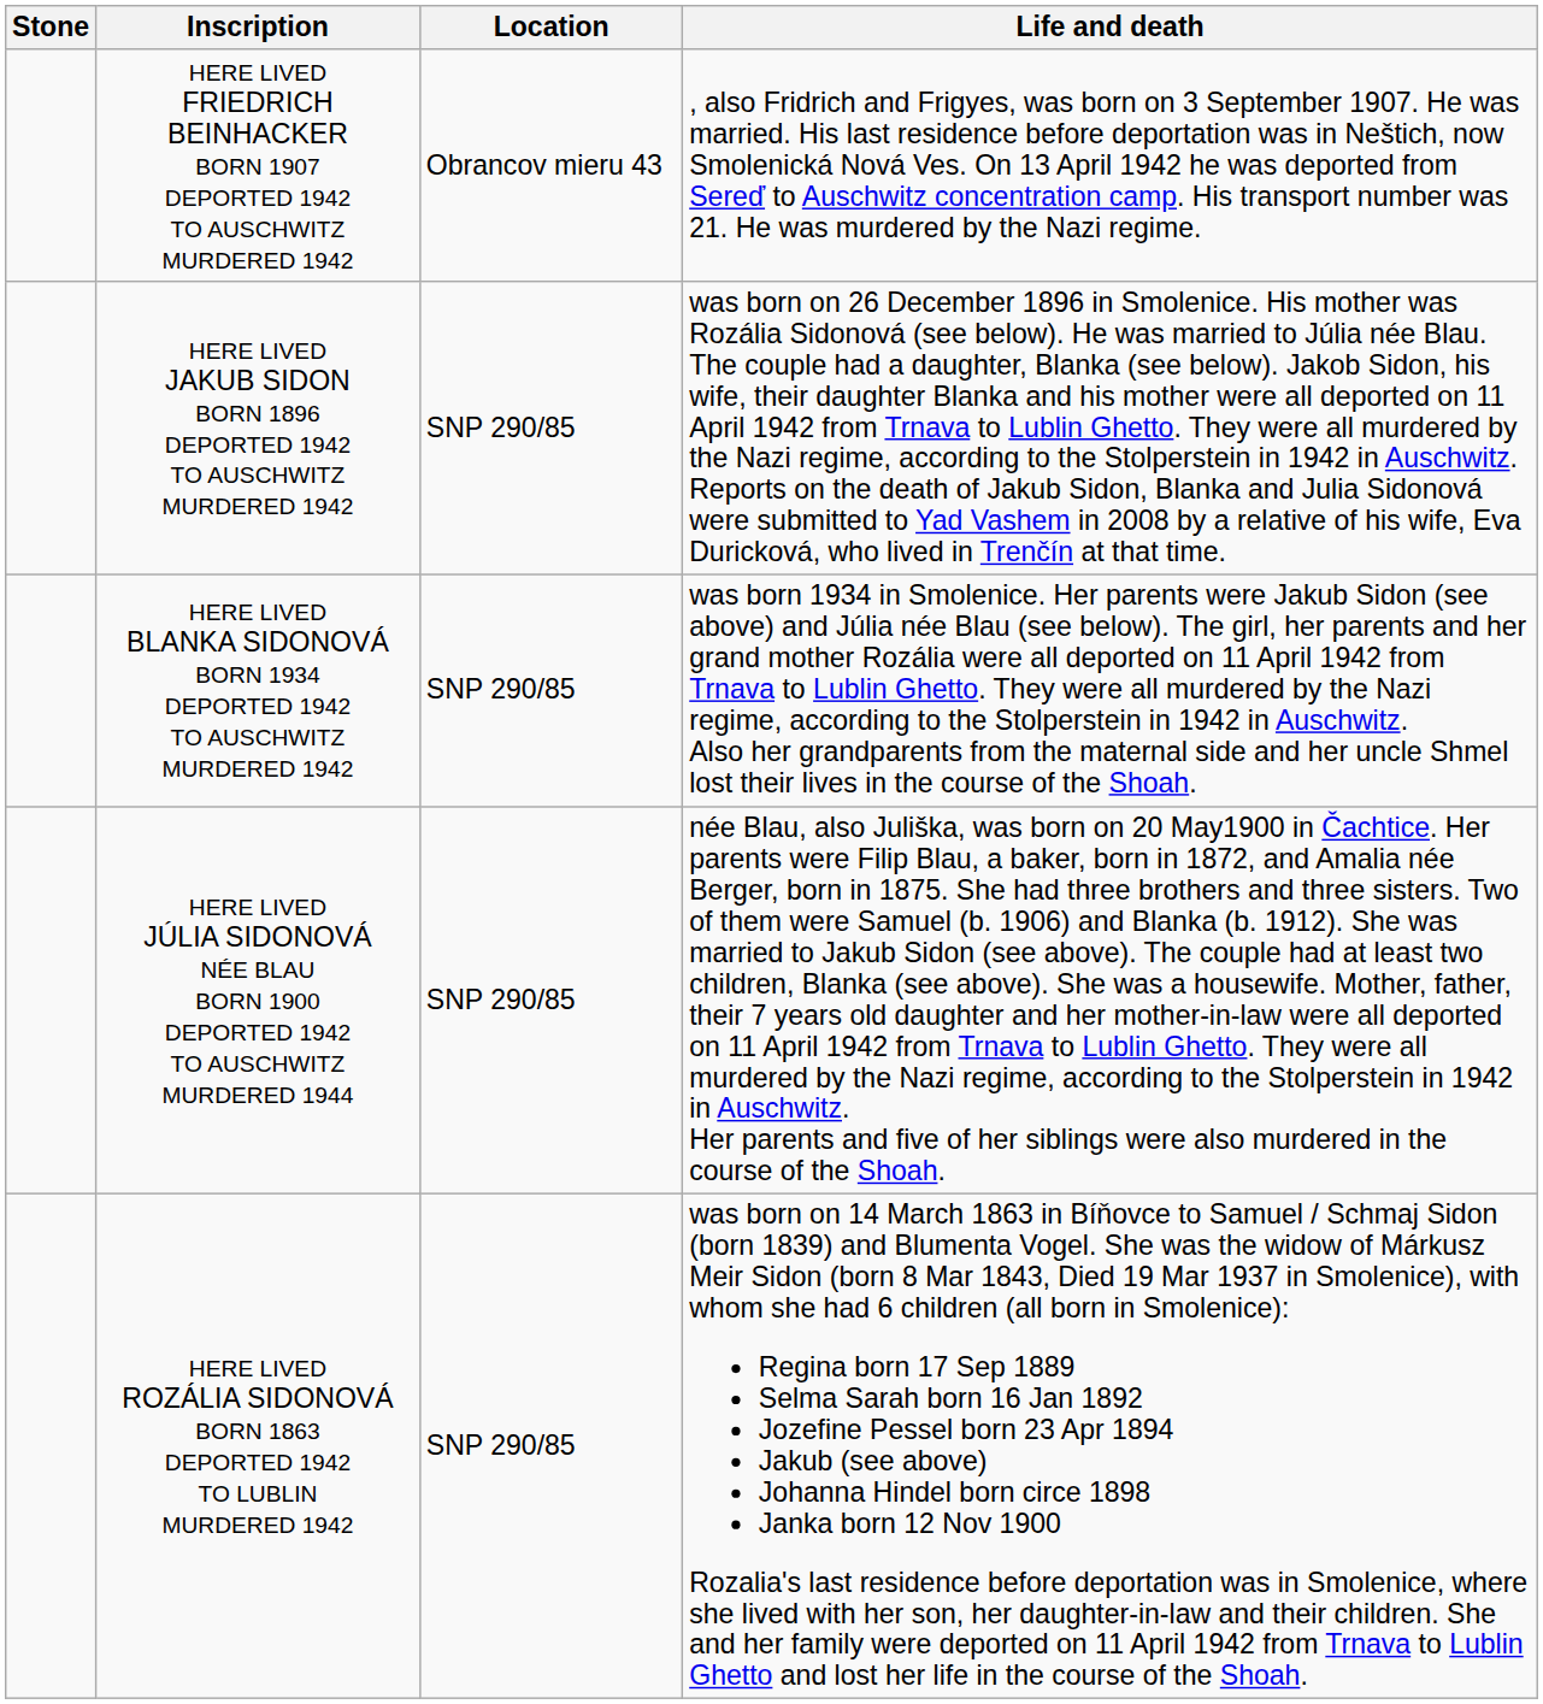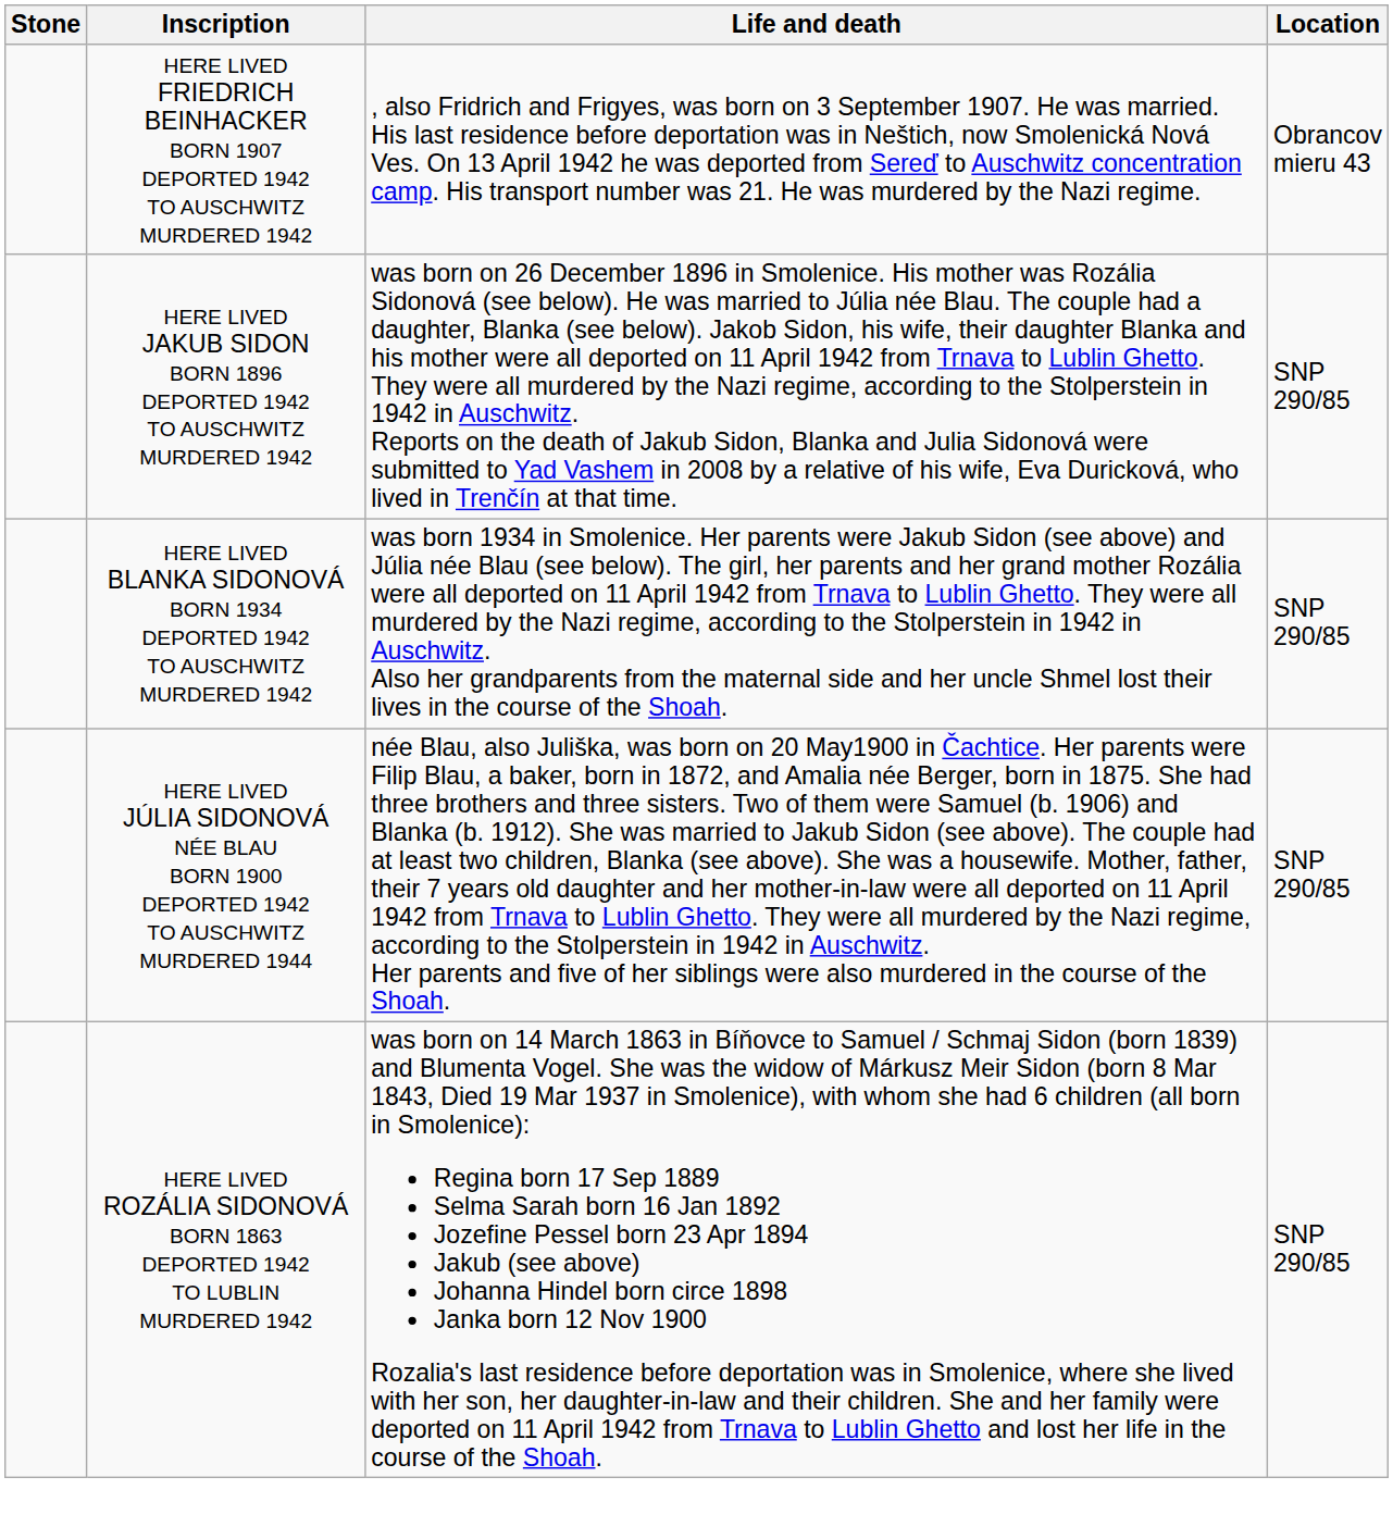columns swapped: Location <-> Life and death
